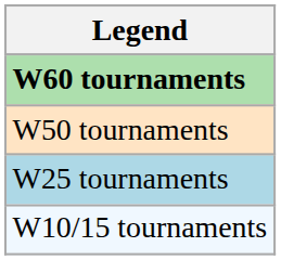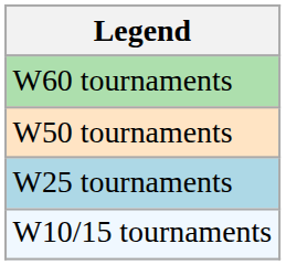row 2 | column 1: bold -> normal
